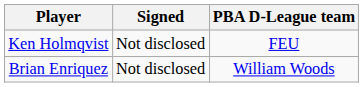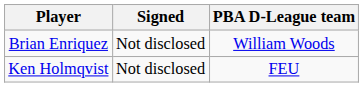rows swapped: Ken Holmqvist <-> Brian Enriquez
